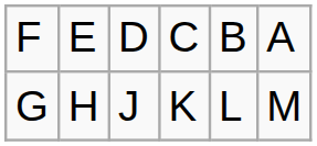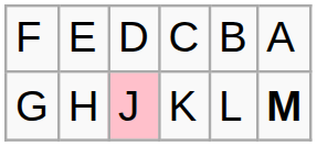G | column 3: no background -> pink background
G | column 6: normal -> bold
